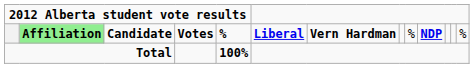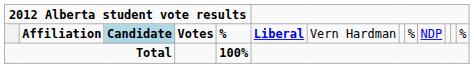row 2 | column 2: lightgreen background -> no background
row 2 | column 3: no background -> lightblue background
row 2 | column 7: bold -> normal
row 2 | column 10: bold -> normal
